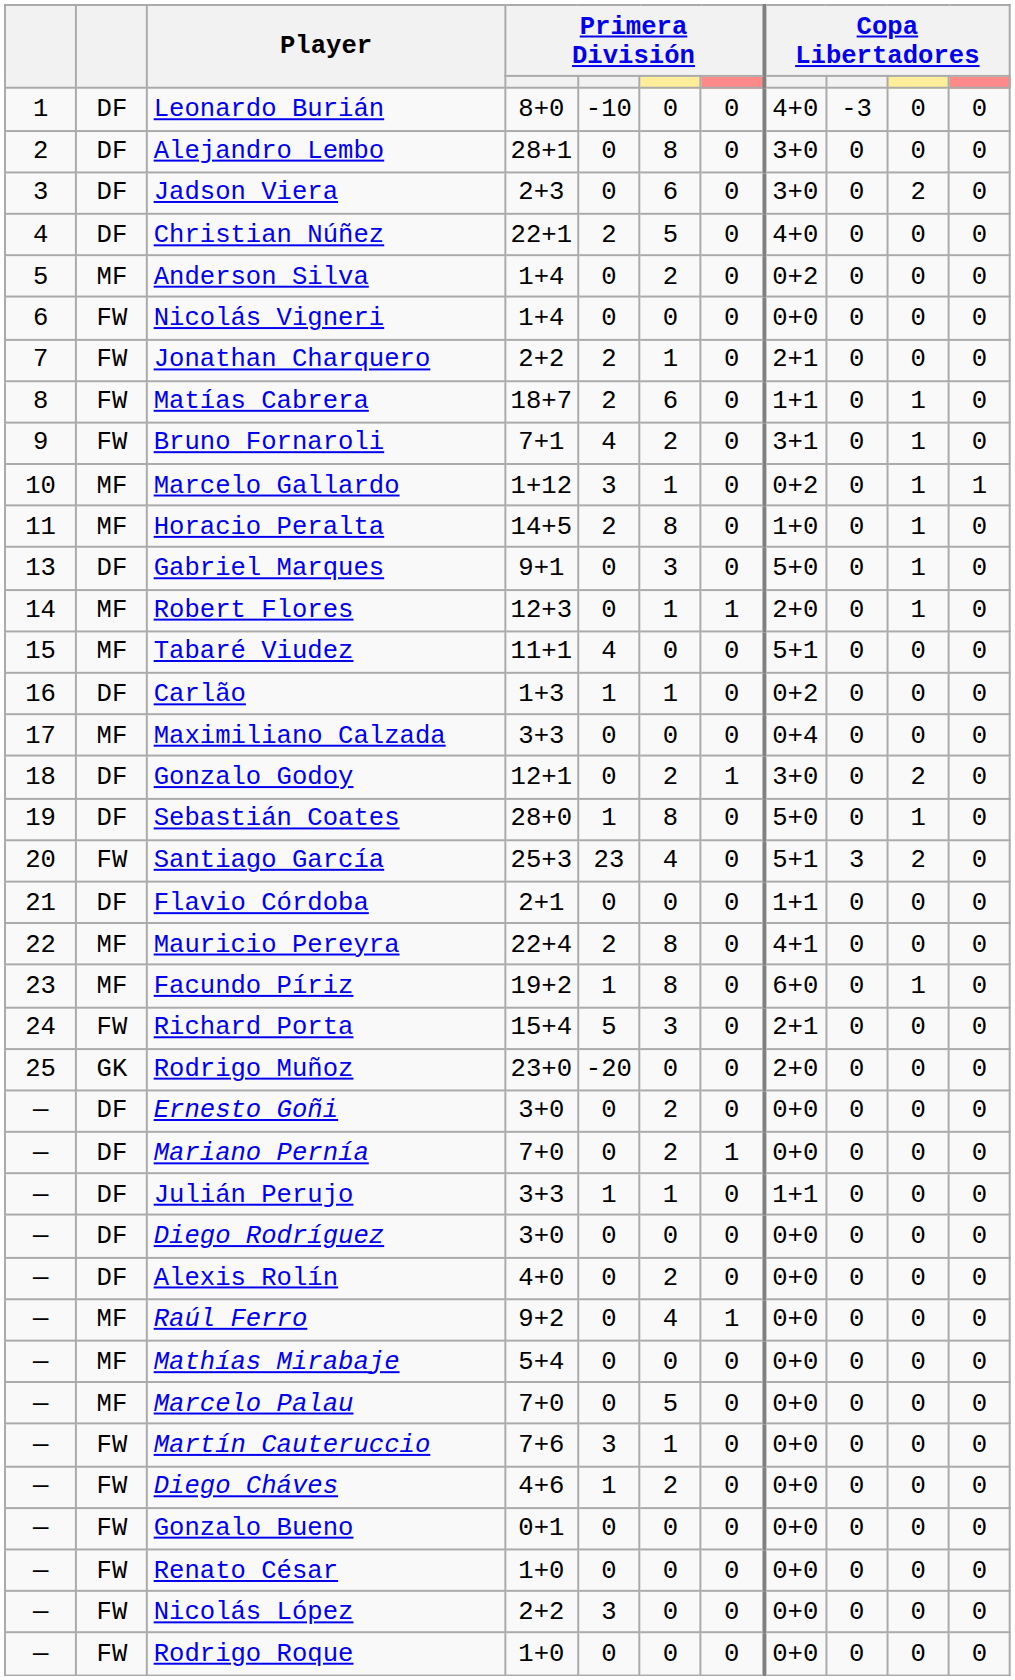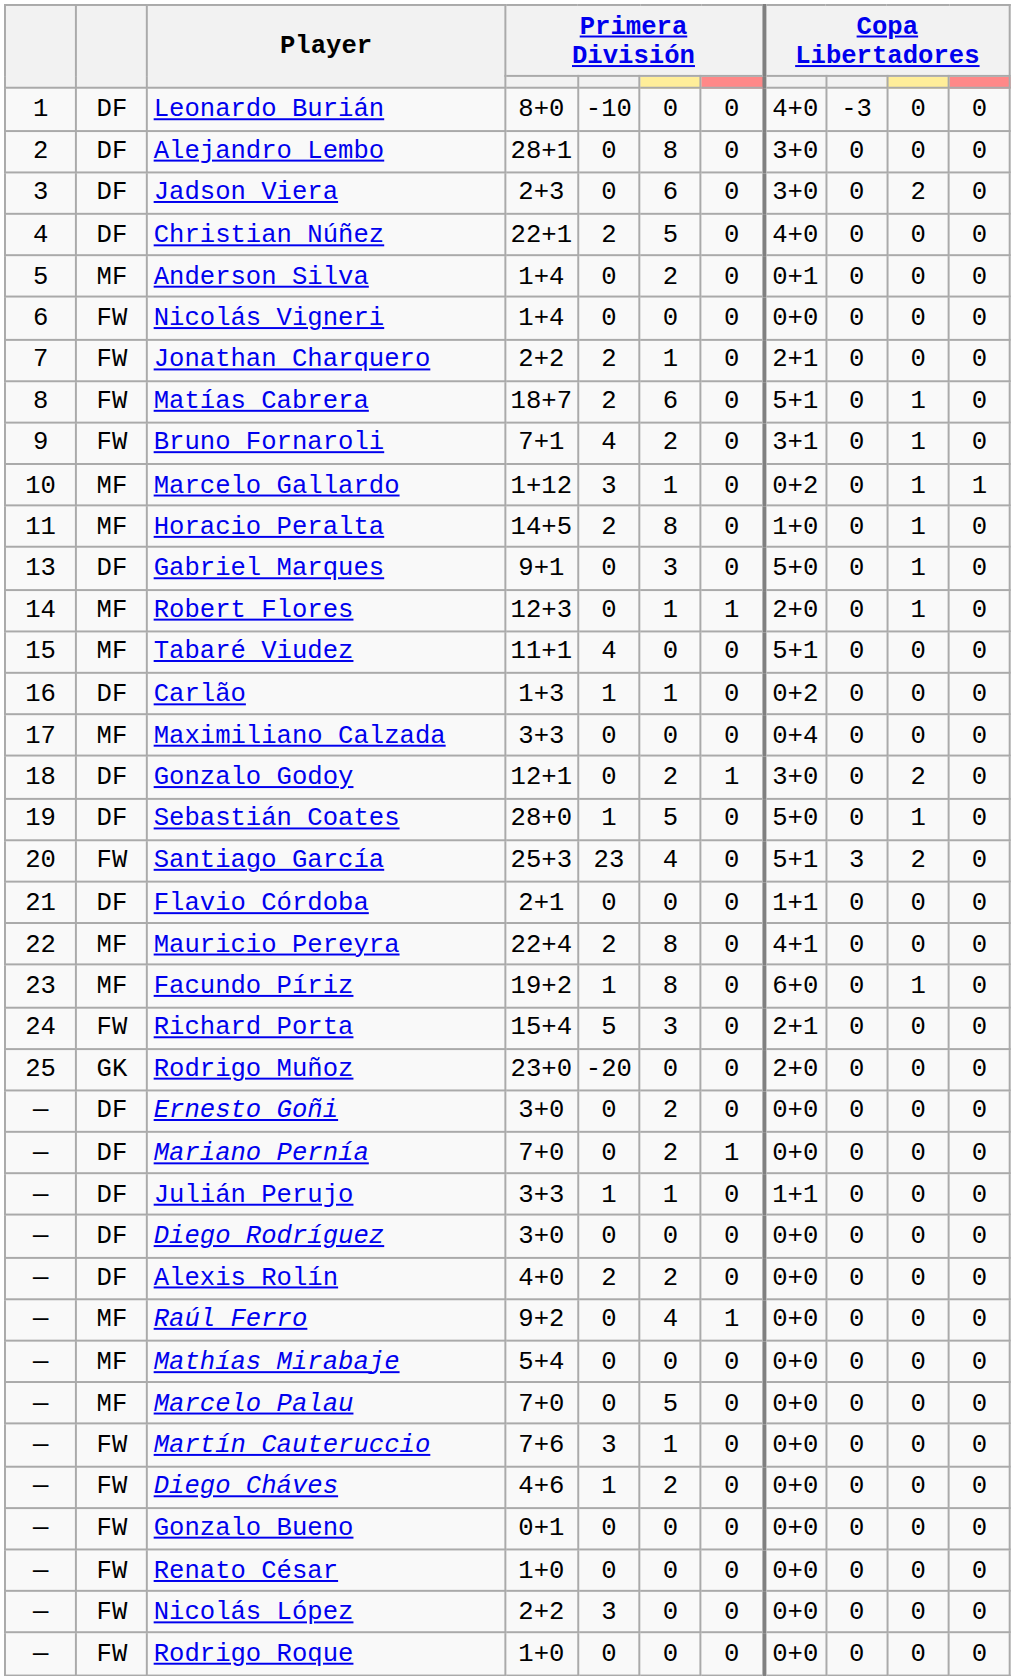Anderson Silva | column 8: 0+2 -> 0+1
Matías Cabrera | column 8: 1+1 -> 5+1
Sebastián Coates | column 6: 8 -> 5
Alexis Rolín | column 5: 0 -> 2
